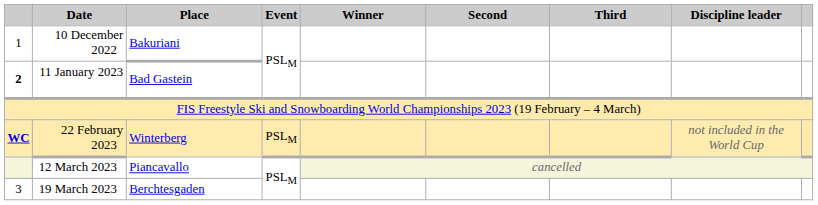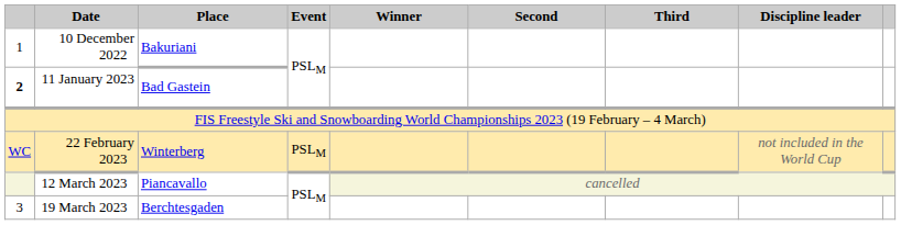22 February 2023 | column 1: bold -> normal
